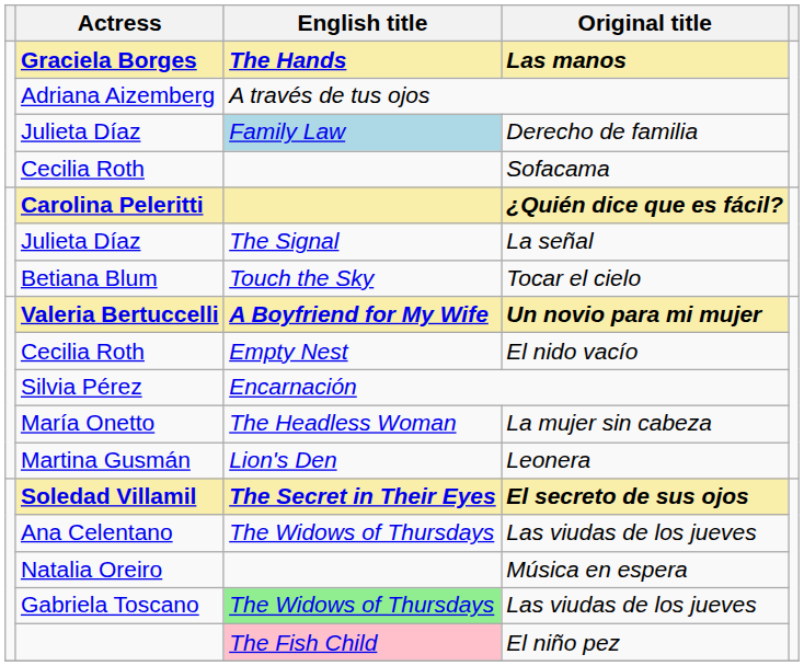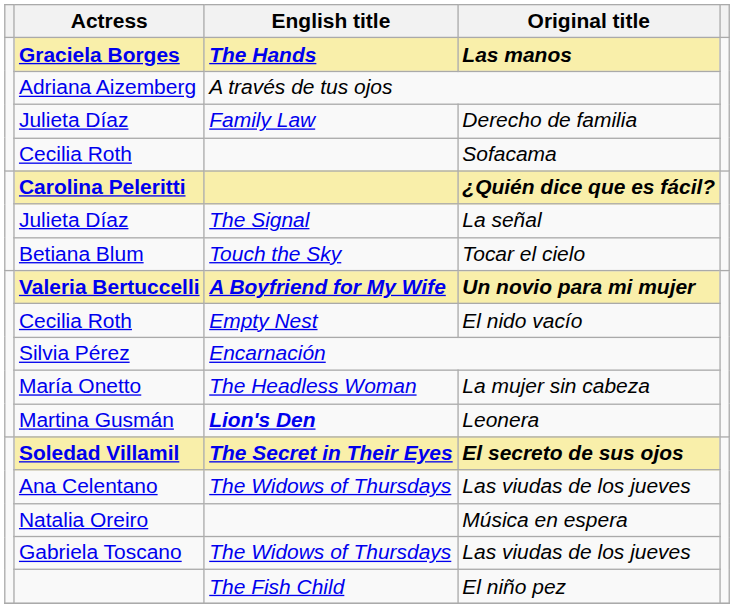Derecho de familia | English title: lightblue background -> no background
Leonera | English title: normal -> bold
Gabriela Toscano / Las viudas de los jueves | English title: lightgreen background -> no background
El niño pez | English title: pink background -> no background
